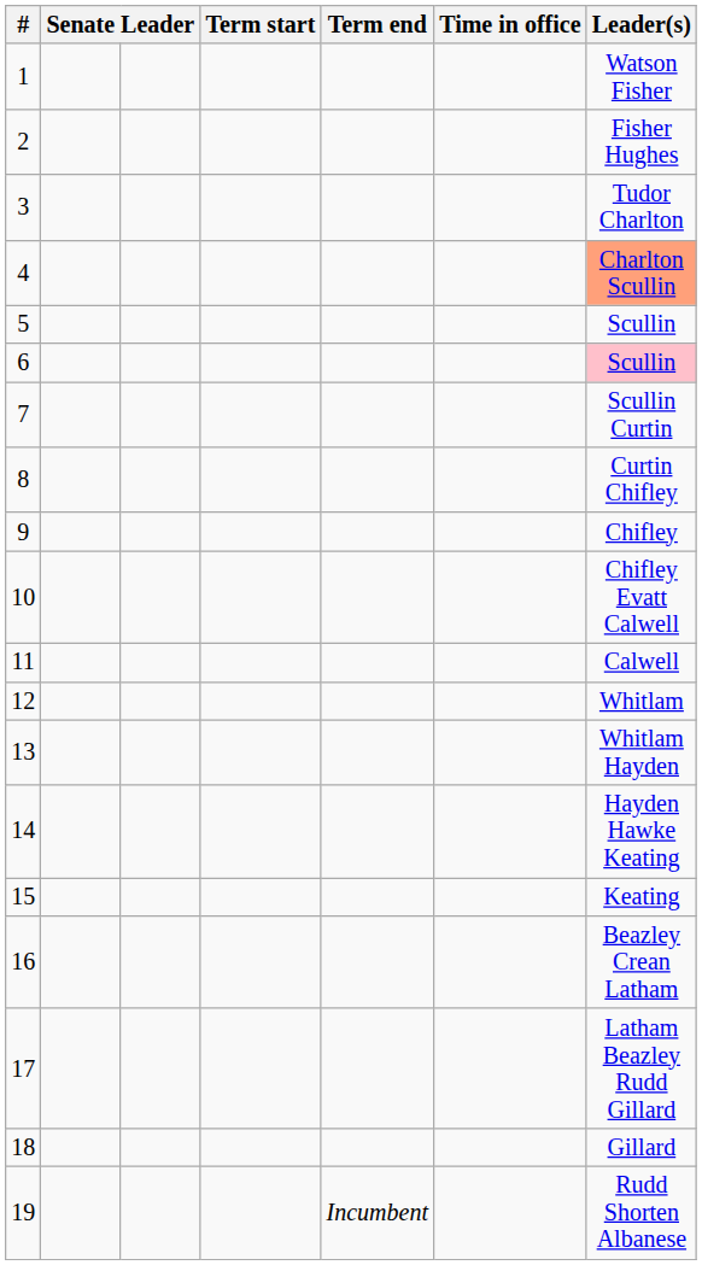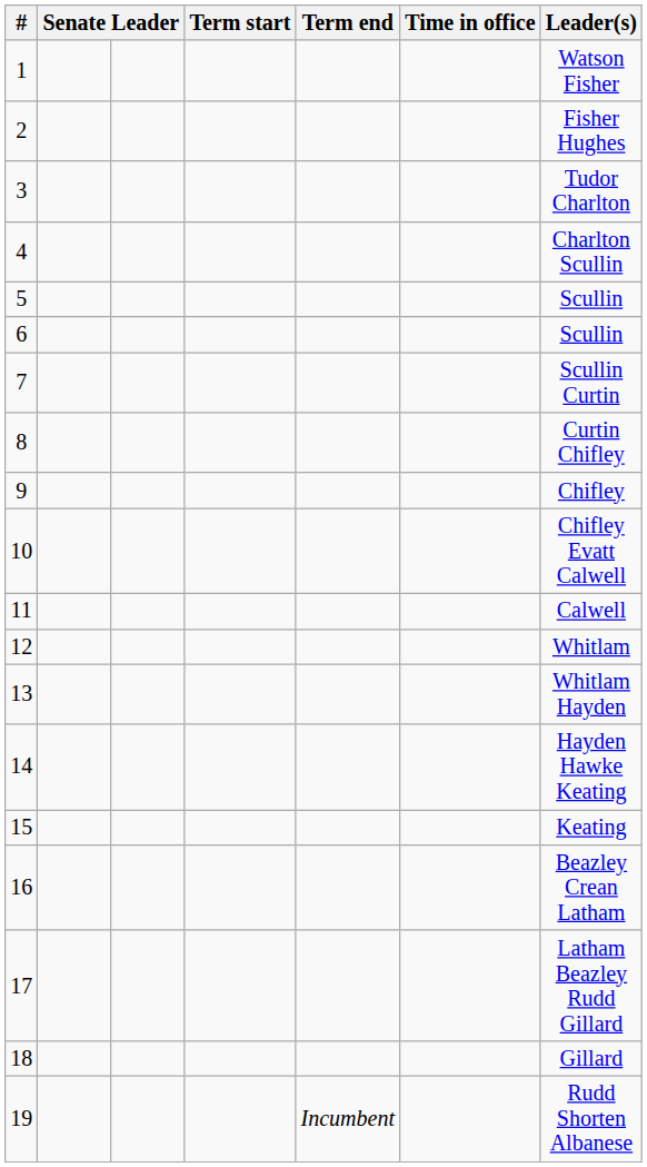4 | Leader(s): lightsalmon background -> no background
6 | Leader(s): pink background -> no background
